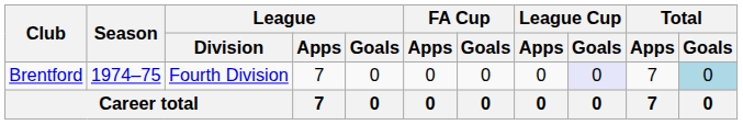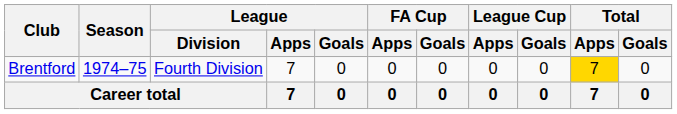Brentford | League Cup / Goals: lavender background -> no background
Brentford | Total / Apps: no background -> gold background
Brentford | Total / Goals: lightblue background -> no background
